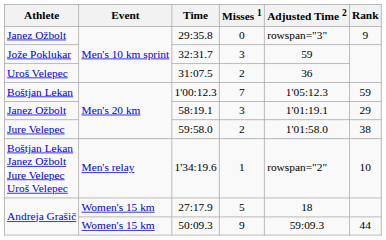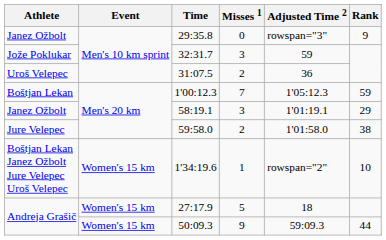1'34:19.6 | Event: Men's relay -> Women's 15 km
